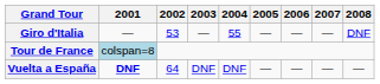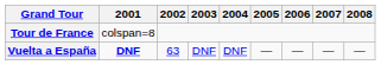- row: Giro d'Italia | — | 53 | — | 55 | — | — | — | DNF
Tour de France | 2001: lightblue background -> no background
Vuelta a España | 2002: 64 -> 63
